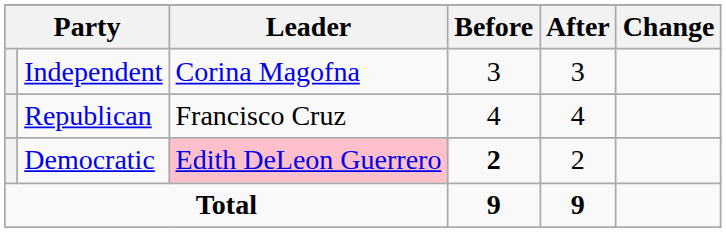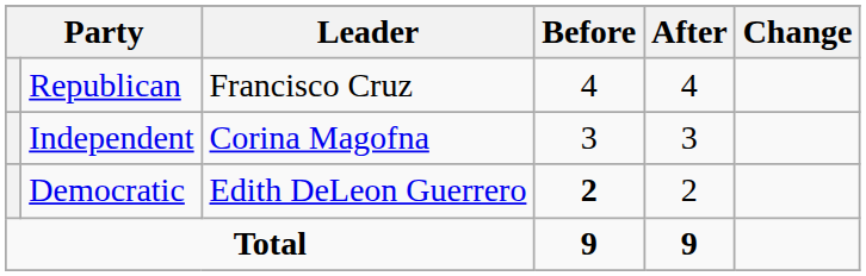rows swapped: Republican <-> Independent
Democratic | Leader: pink background -> no background
